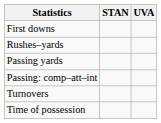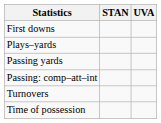+ row: Plays–yards
- row: Rushes–yards
